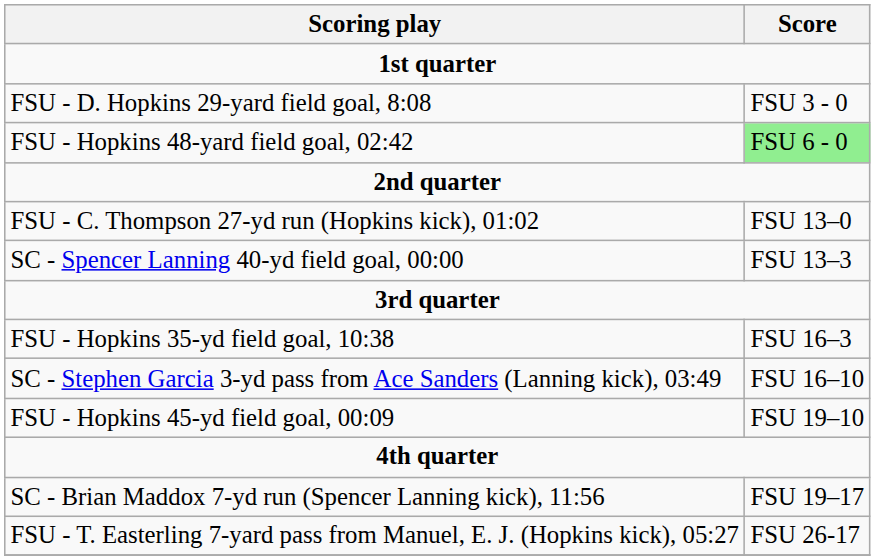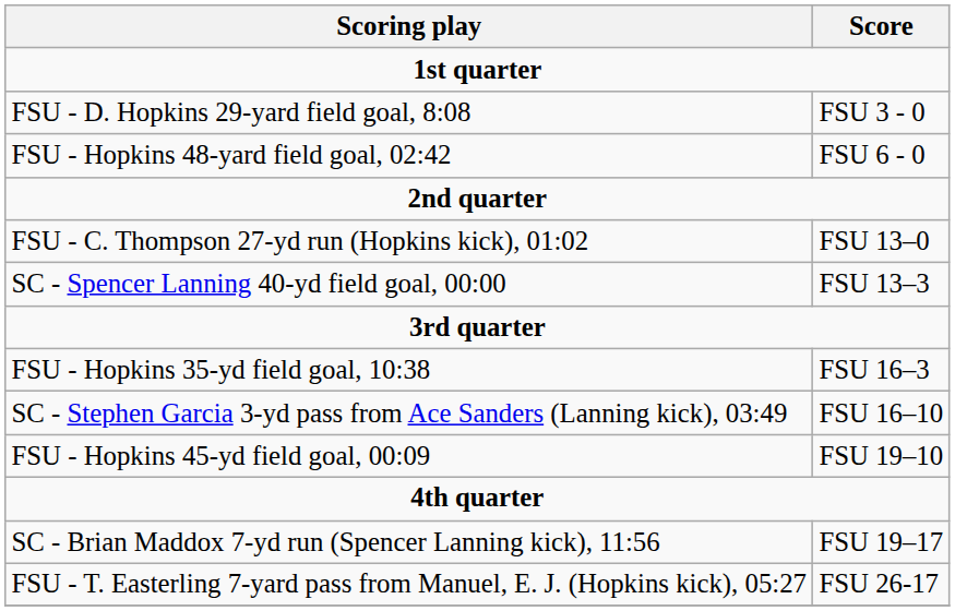FSU - Hopkins 48-yard field goal, 02:42 | Score: lightgreen background -> no background
